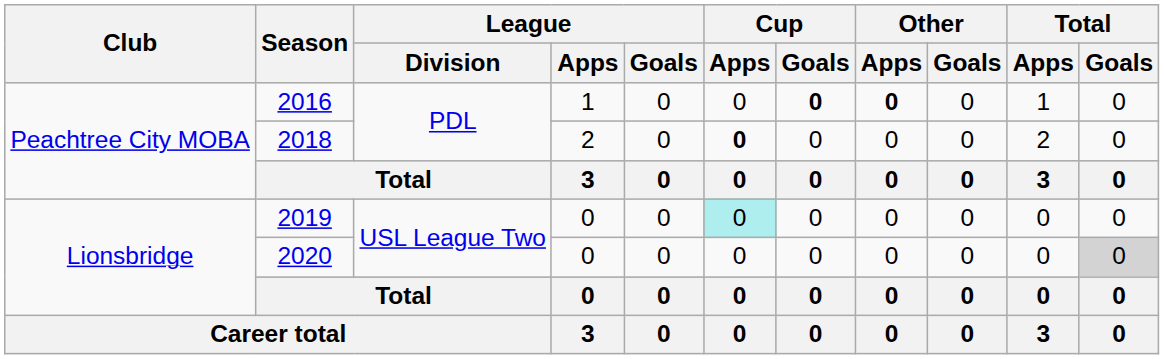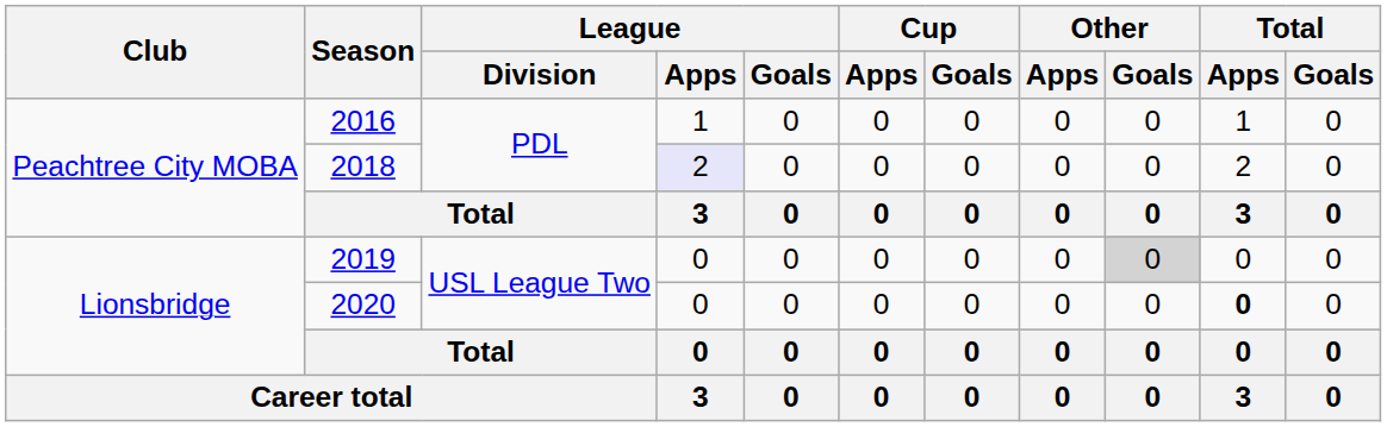2016 | Cup / Goals: bold -> normal
2016 | Other / Apps: bold -> normal
2018 | League / Apps: no background -> lavender background
2018 | Cup / Apps: bold -> normal
2019 | Cup / Apps: paleturquoise background -> no background
2019 | Other / Goals: no background -> lightgrey background
2020 | Total / Apps: normal -> bold
2020 | Total / Goals: lightgrey background -> no background
